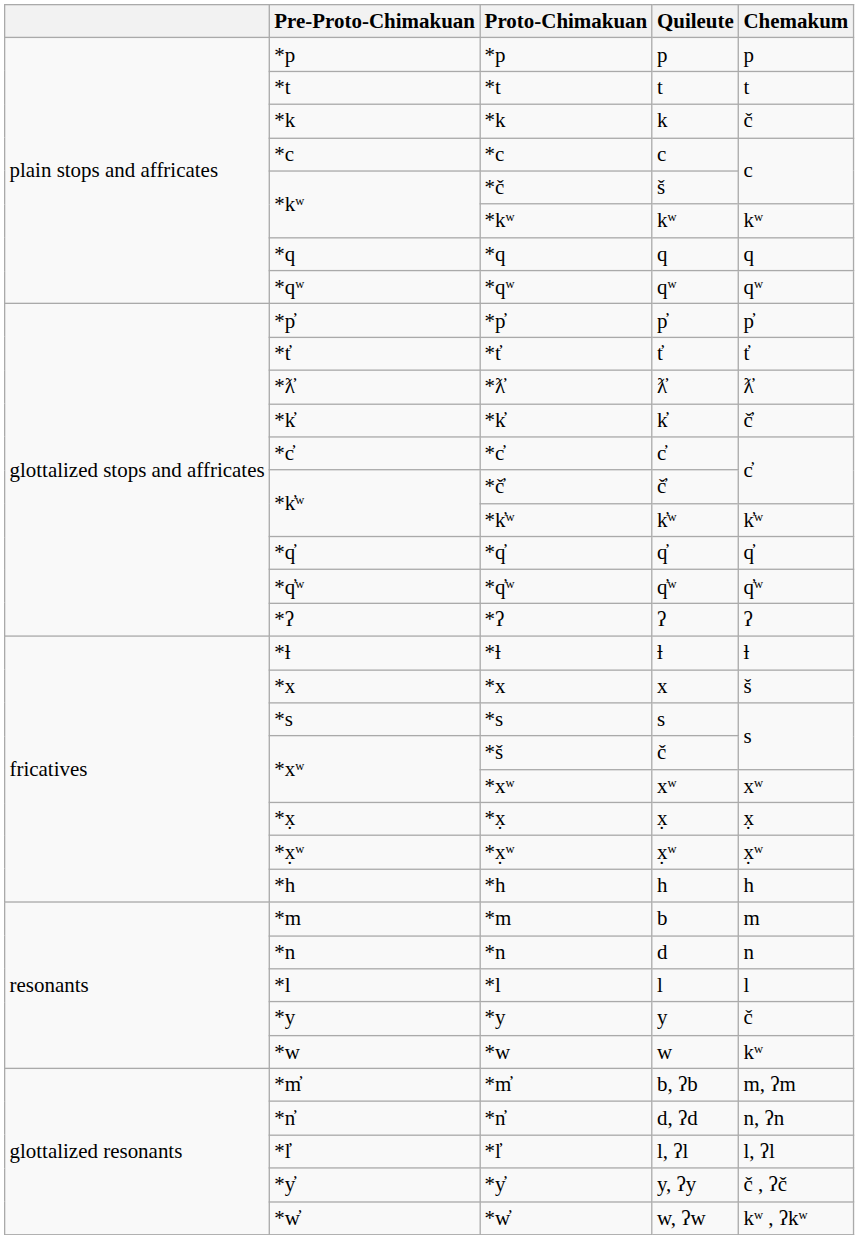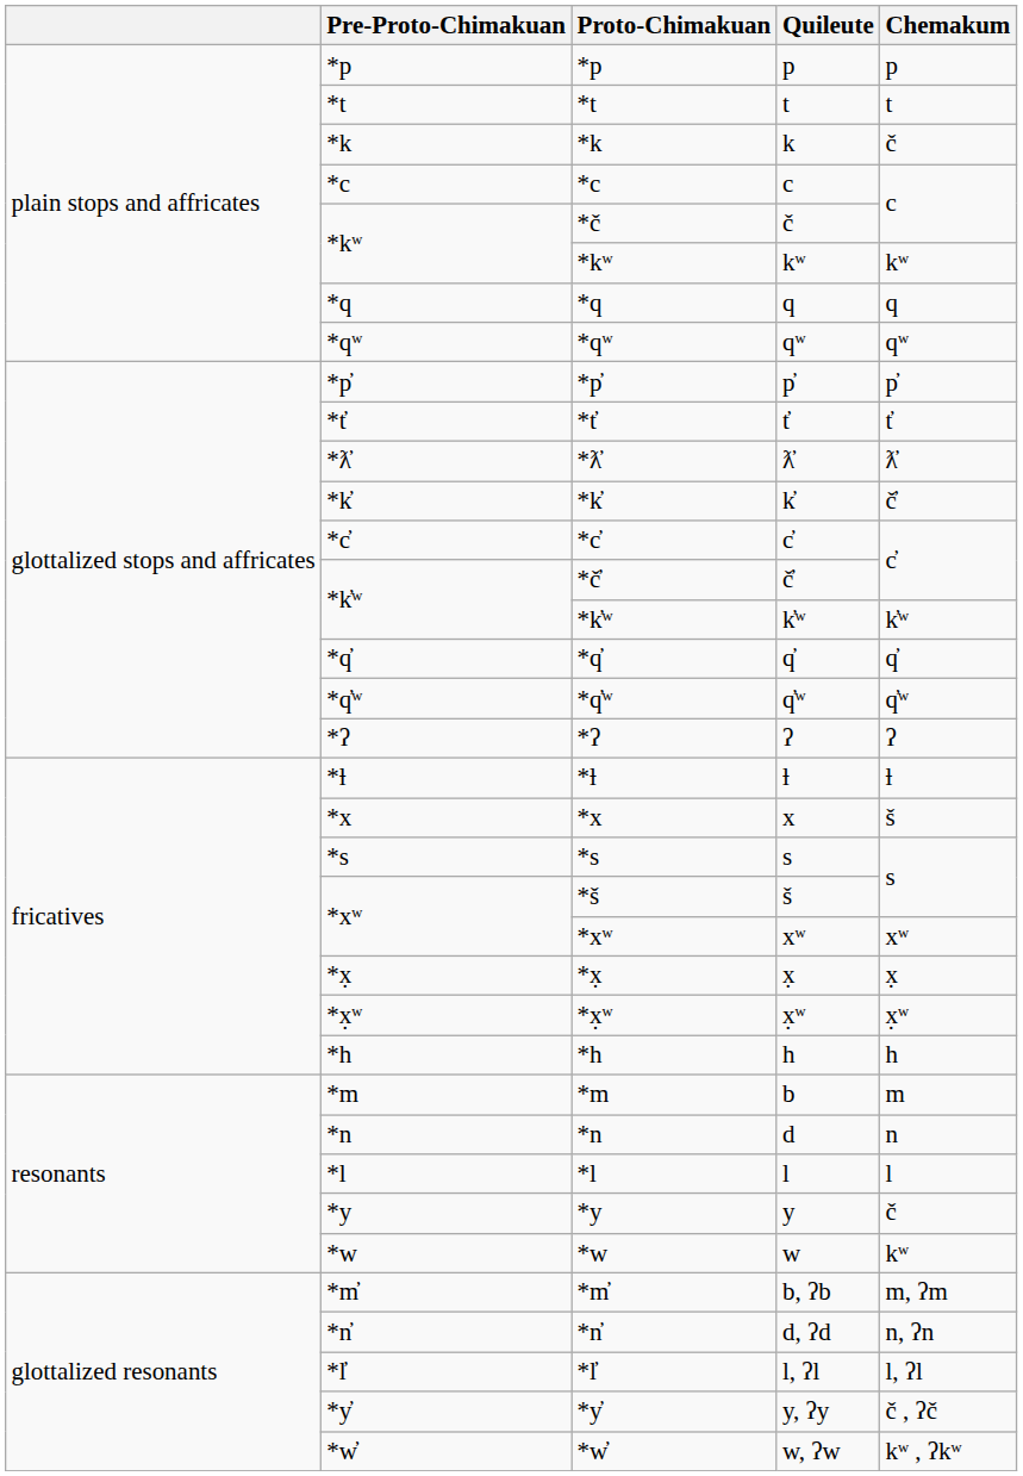*č | Quileute: š -> č
*š | Quileute: č -> š
